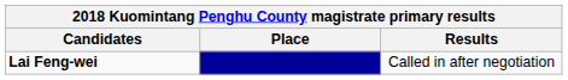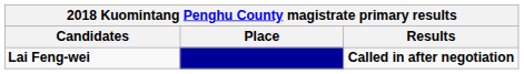Lai Feng-wei | Results: normal -> bold
